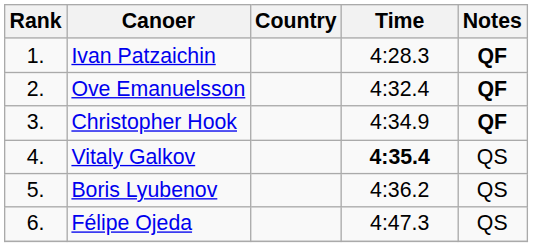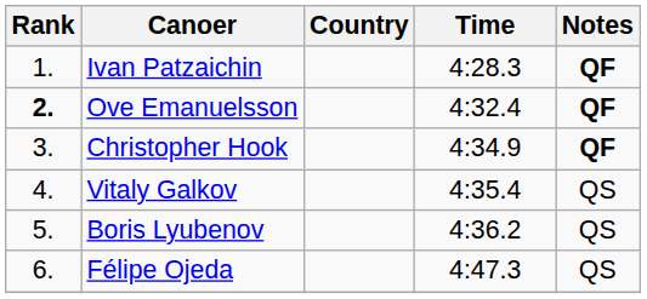Ove Emanuelsson | Rank: normal -> bold
Vitaly Galkov | Time: bold -> normal
